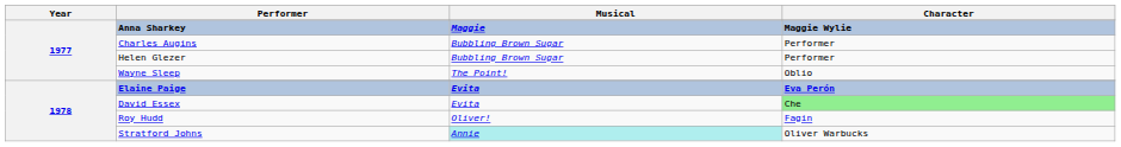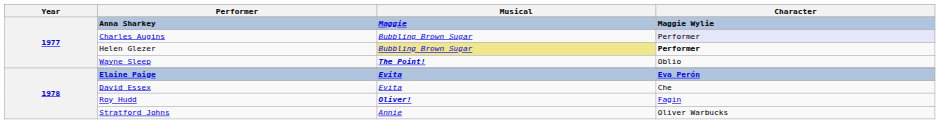Charles Augins | Character: no background -> lavender background
Helen Glezer | Musical: no background -> khaki background
Helen Glezer | Character: normal -> bold
Wayne Sleep | Musical: normal -> bold
David Essex | Character: lightgreen background -> no background
Roy Hudd | Musical: normal -> bold
Stratford Johns | Musical: paleturquoise background -> no background
